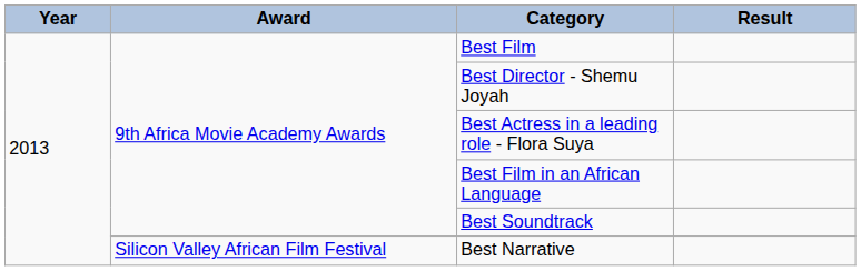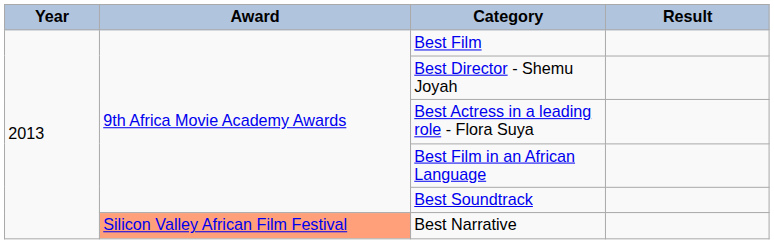Best Narrative | Award: no background -> lightsalmon background
